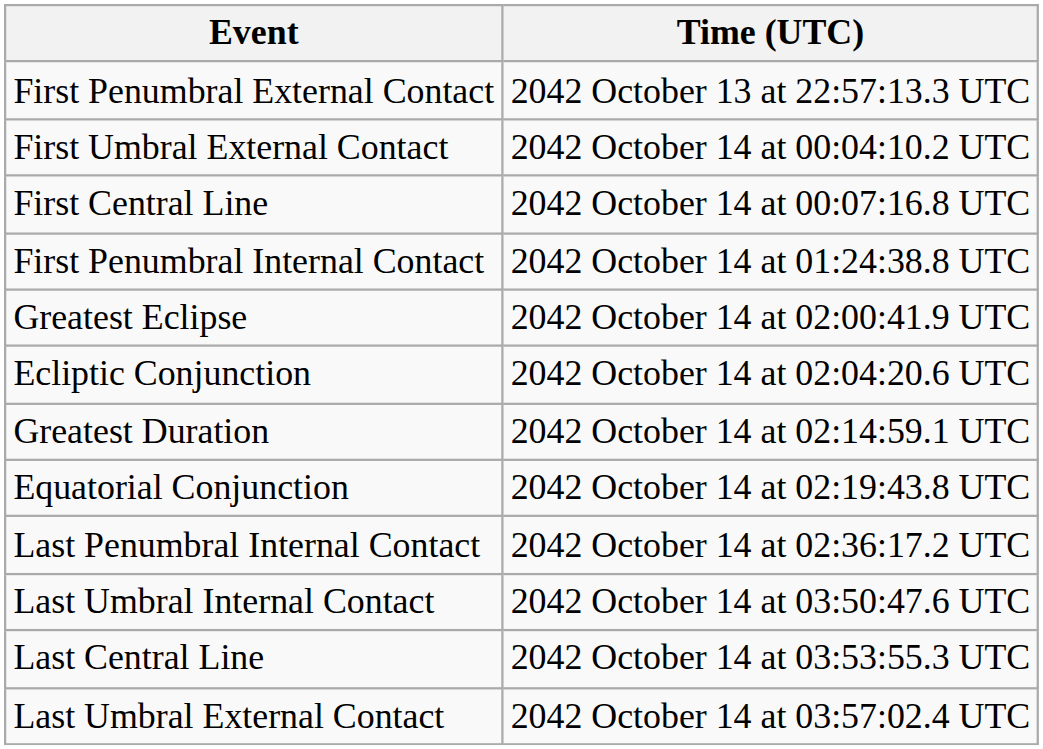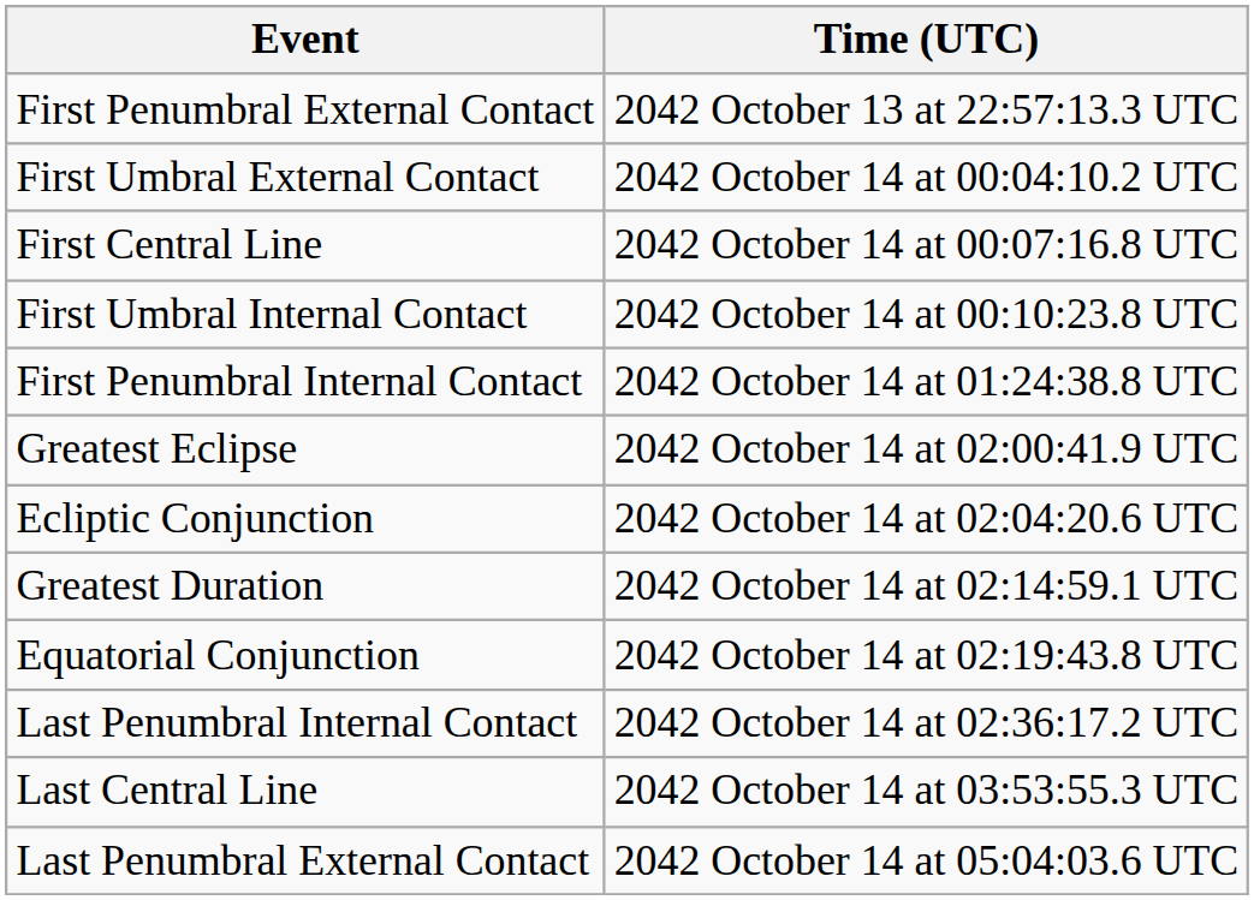+ row: First Umbral Internal Contact | 2042 October 14 at 00:10:23.8 UTC
- row: Last Umbral Internal Contact | 2042 October 14 at 03:50:47.6 UTC
- row: Last Umbral External Contact | 2042 October 14 at 03:57:02.4 UTC
+ row: Last Penumbral External Contact | 2042 October 14 at 05:04:03.6 UTC
